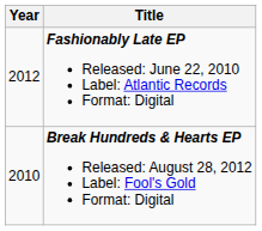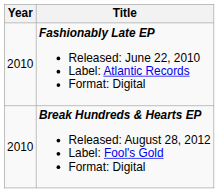row 2 | Year: 2012 -> 2010
